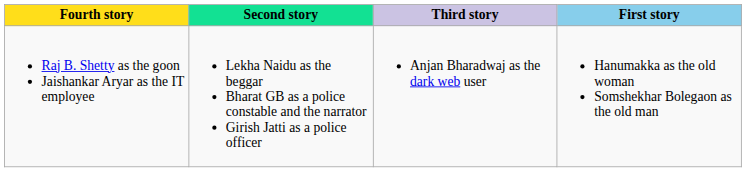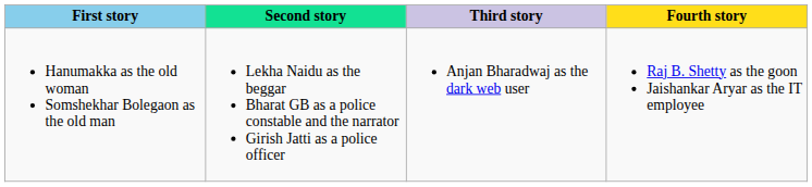columns swapped: First story <-> Fourth story
